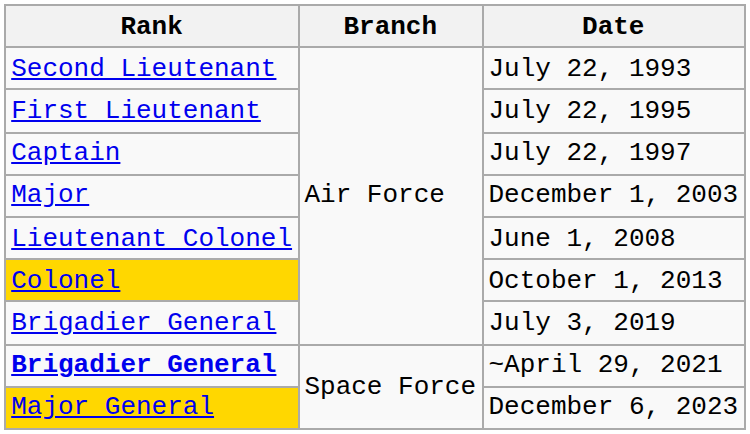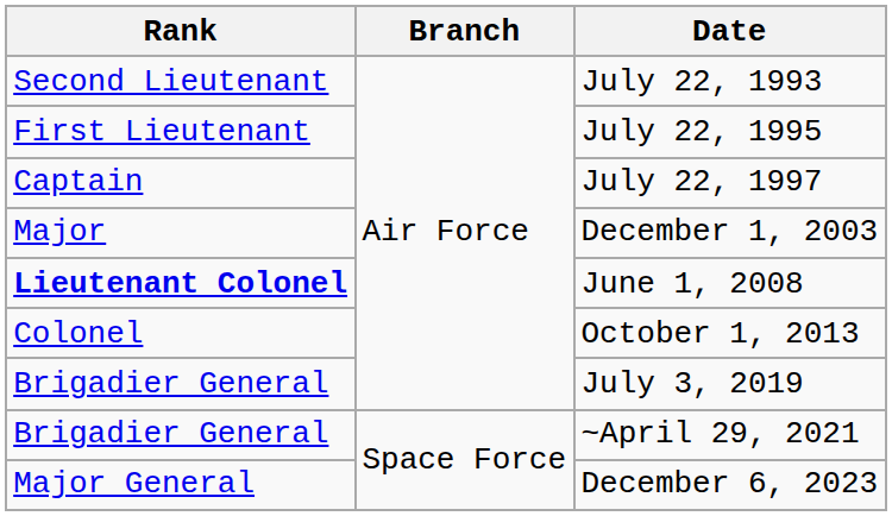June 1, 2008 | Rank: normal -> bold
October 1, 2013 | Rank: gold background -> no background
~April 29, 2021 | Rank: bold -> normal
December 6, 2023 | Rank: gold background -> no background
